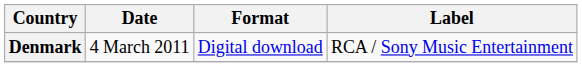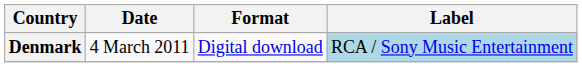Denmark | Label: no background -> lightblue background
